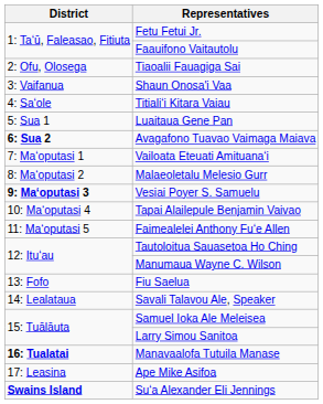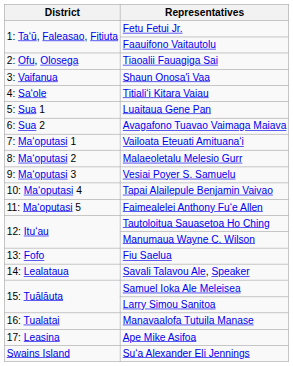Avagafono Tuavao Vaimaga Maiava | District: bold -> normal
Vesiai Poyer S. Samuelu | District: bold -> normal
Manavaalofa Tutuila Manase | District: bold -> normal
Suʻa Alexander Eli Jennings | District: bold -> normal
